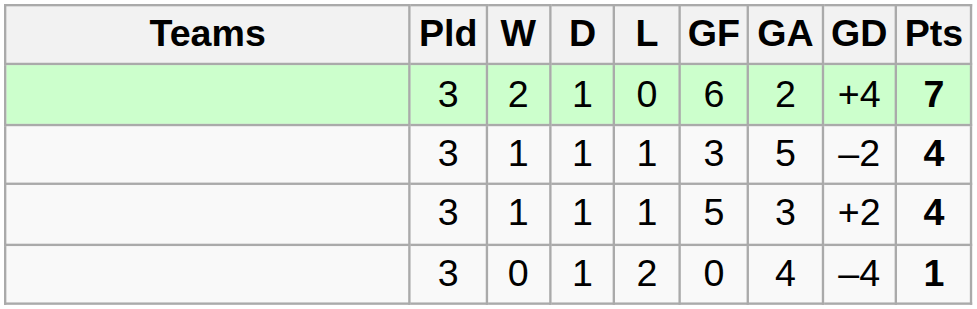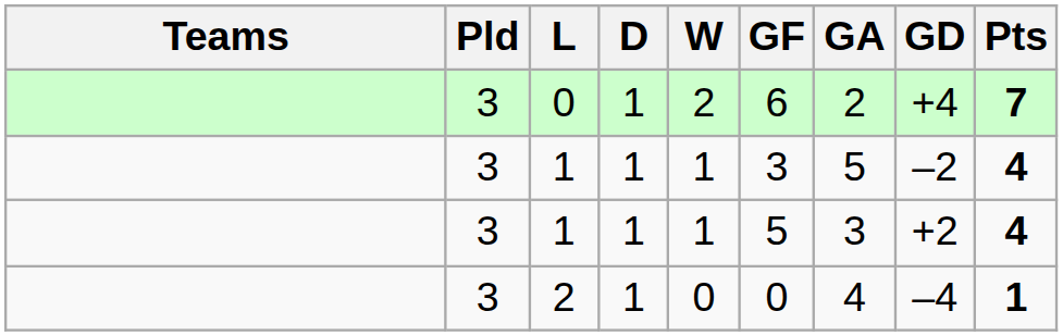columns swapped: W <-> L
